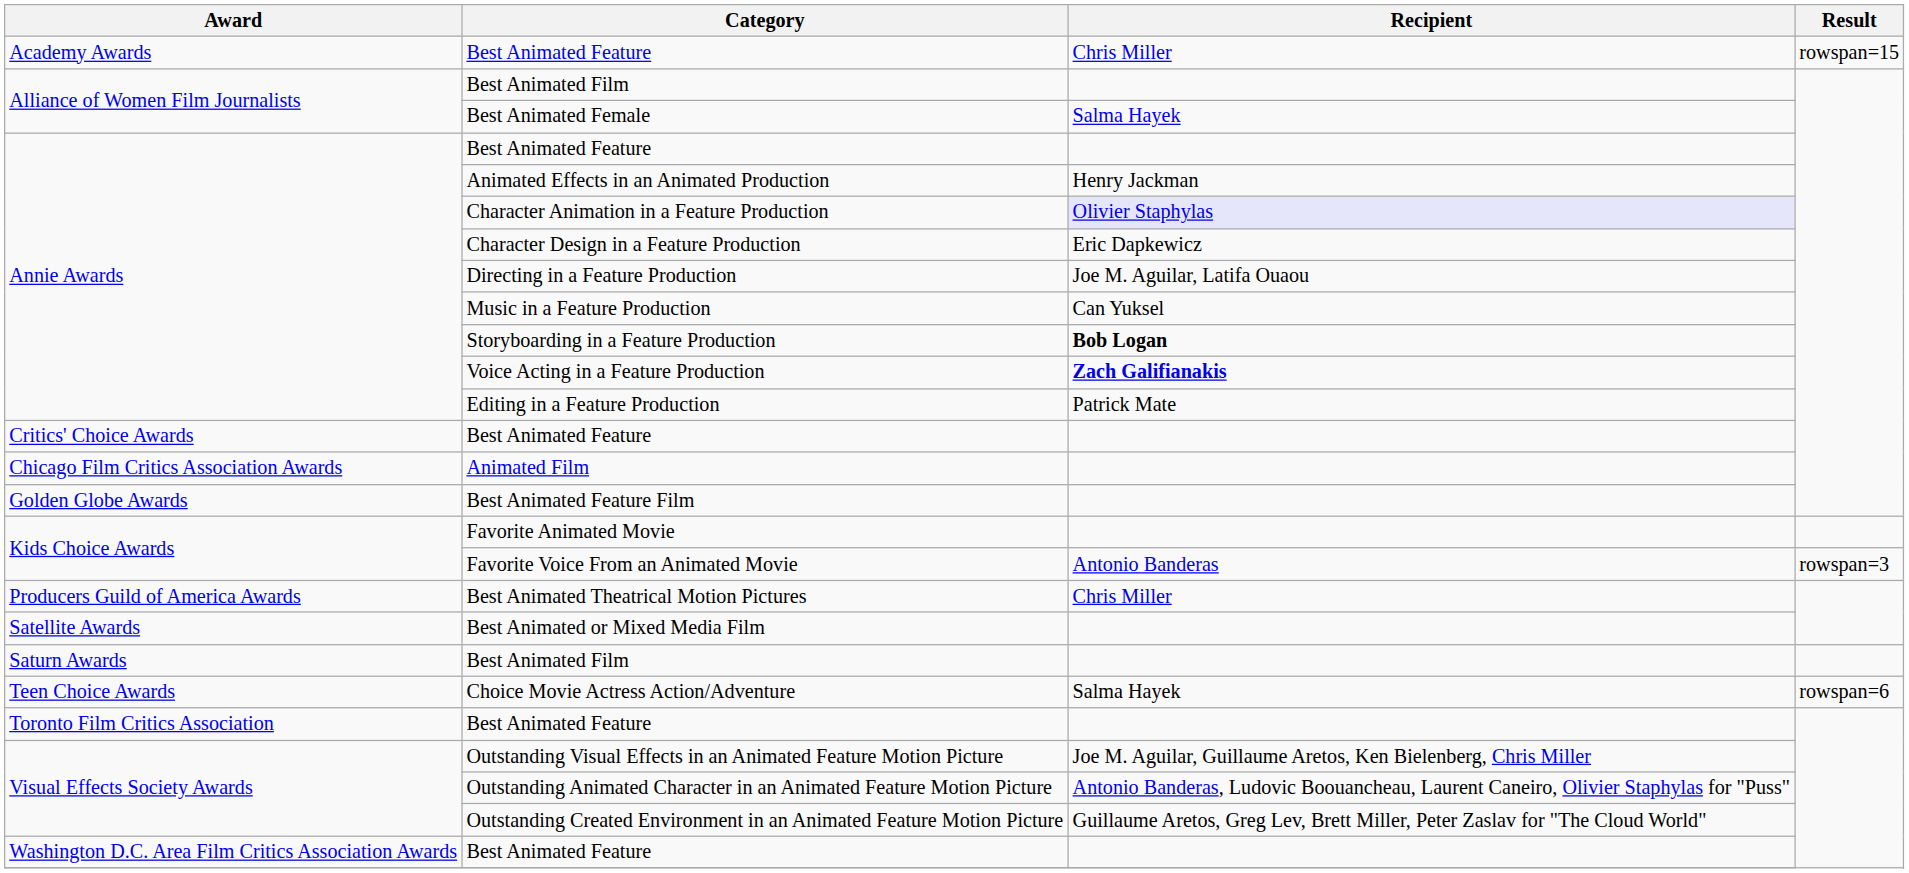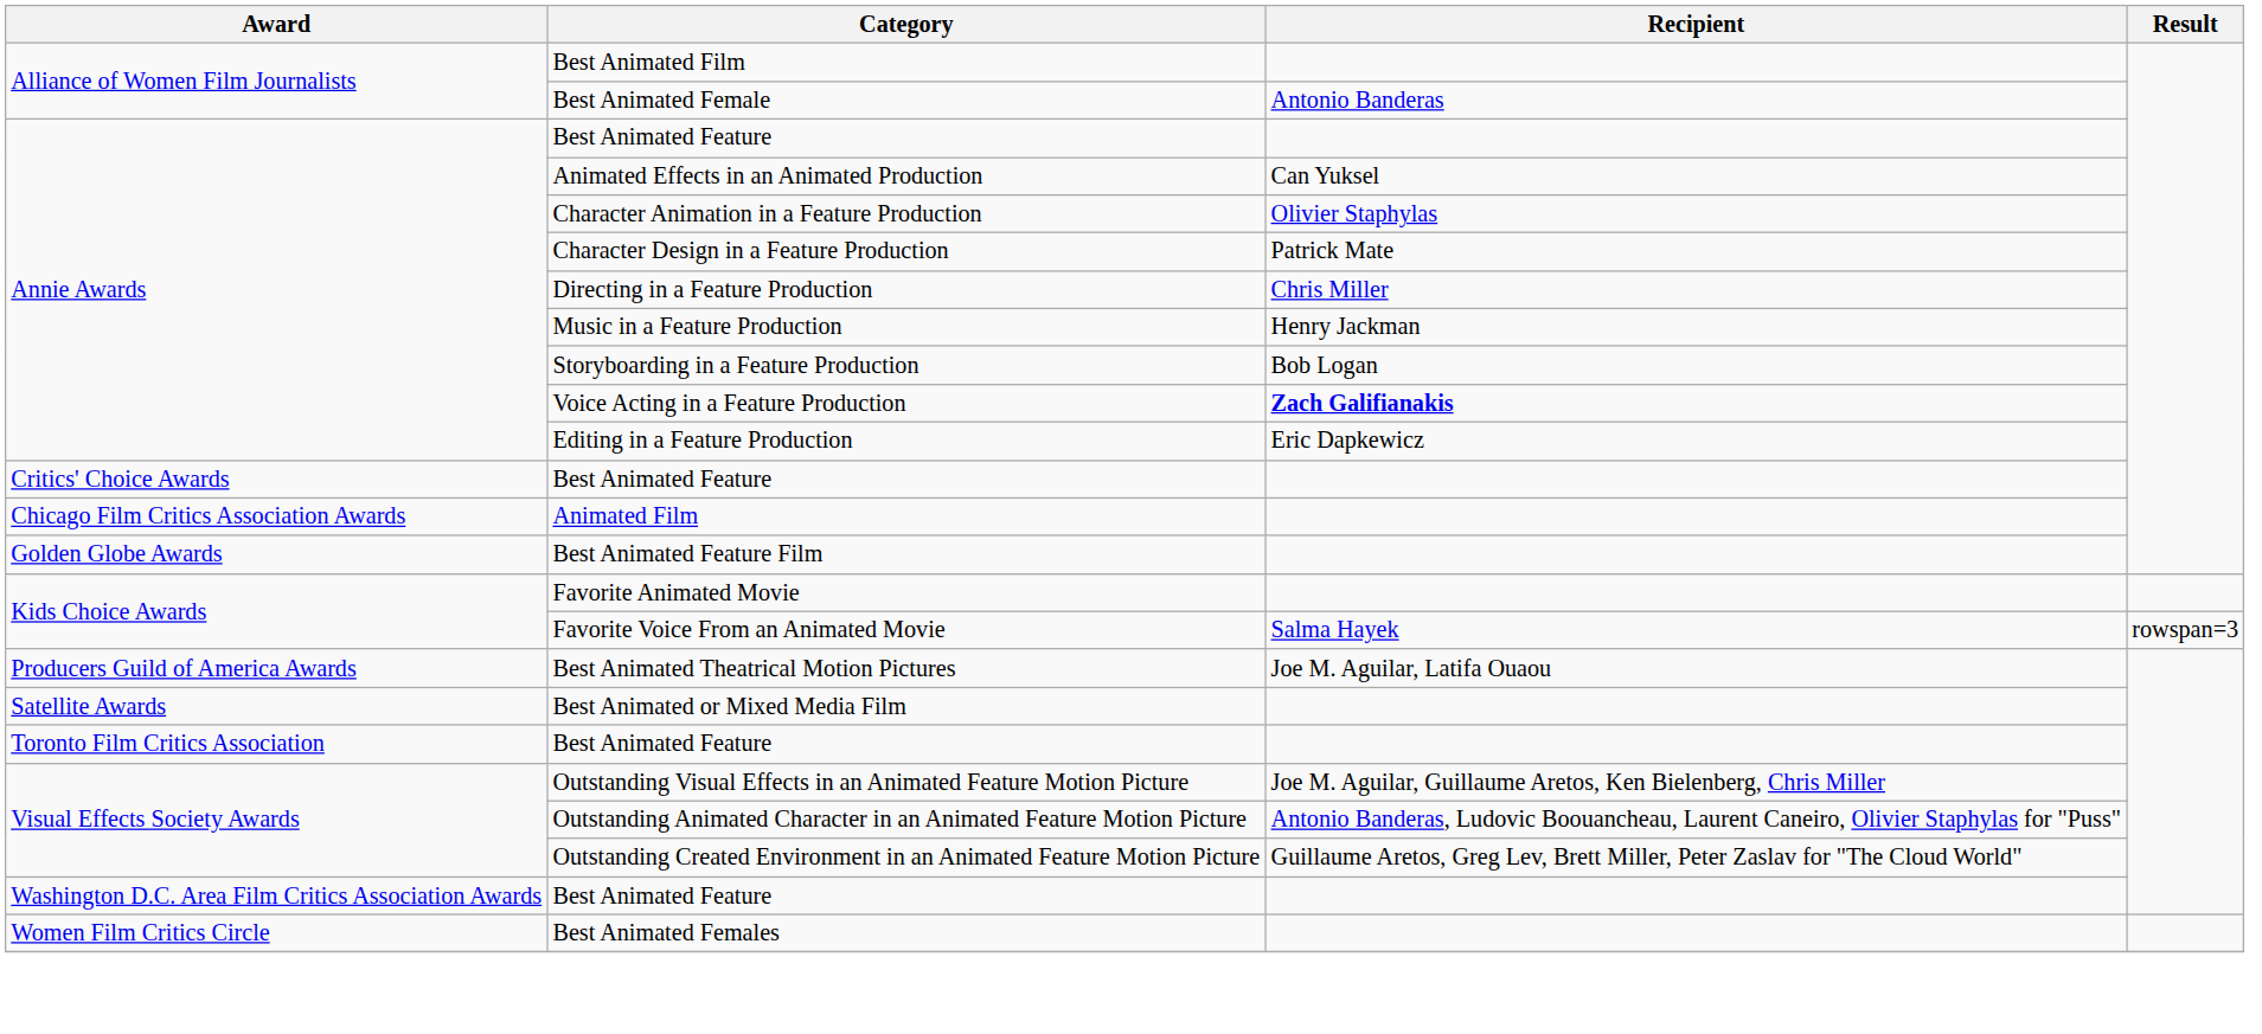- row: Academy Awards | Best Animated Feature | Chris Miller | rowspan=15
Best Animated Female | Recipient: Salma Hayek -> Antonio Banderas
Animated Effects in an Animated Production | Recipient: Henry Jackman -> Can Yuksel
Character Animation in a Feature Production | Recipient: lavender background -> no background
Character Design in a Feature Production | Recipient: Eric Dapkewicz -> Patrick Mate
Directing in a Feature Production | Recipient: Joe M. Aguilar, Latifa Ouaou -> Chris Miller
Music in a Feature Production | Recipient: Can Yuksel -> Henry Jackman
Storyboarding in a Feature Production | Recipient: bold -> normal
Editing in a Feature Production | Recipient: Patrick Mate -> Eric Dapkewicz
Favorite Voice From an Animated Movie | Recipient: Antonio Banderas -> Salma Hayek
Best Animated Theatrical Motion Pictures | Recipient: Chris Miller -> Joe M. Aguilar, Latifa Ouaou
- row: Saturn Awards | Best Animated Film
- row: Teen Choice Awards | Choice Movie Actress Action/Adventure | Salma Hayek | rowspan=6
+ row: Women Film Critics Circle | Best Animated Females
